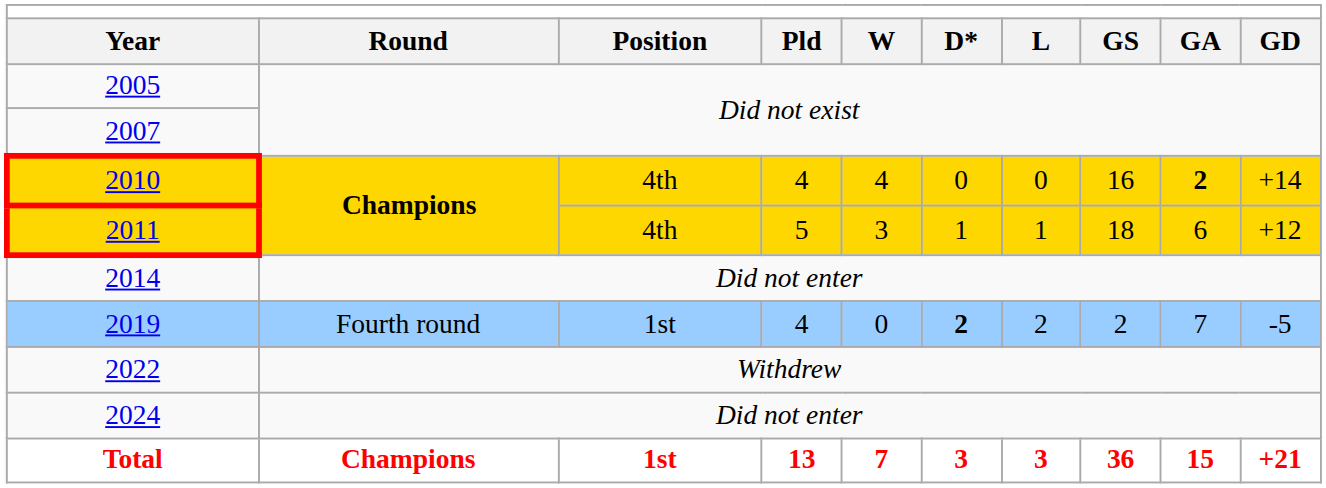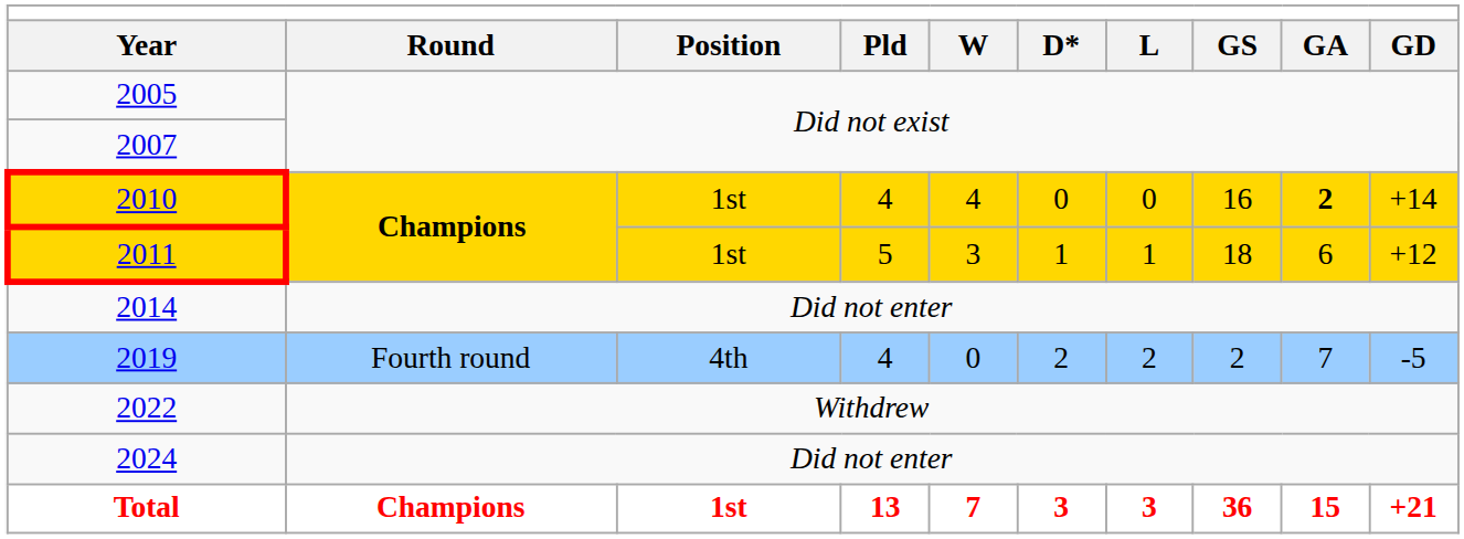2010 | Position: 4th -> 1st
2011 | Position: 4th -> 1st
2019 | Position: 1st -> 4th
2019 | D*: bold -> normal
